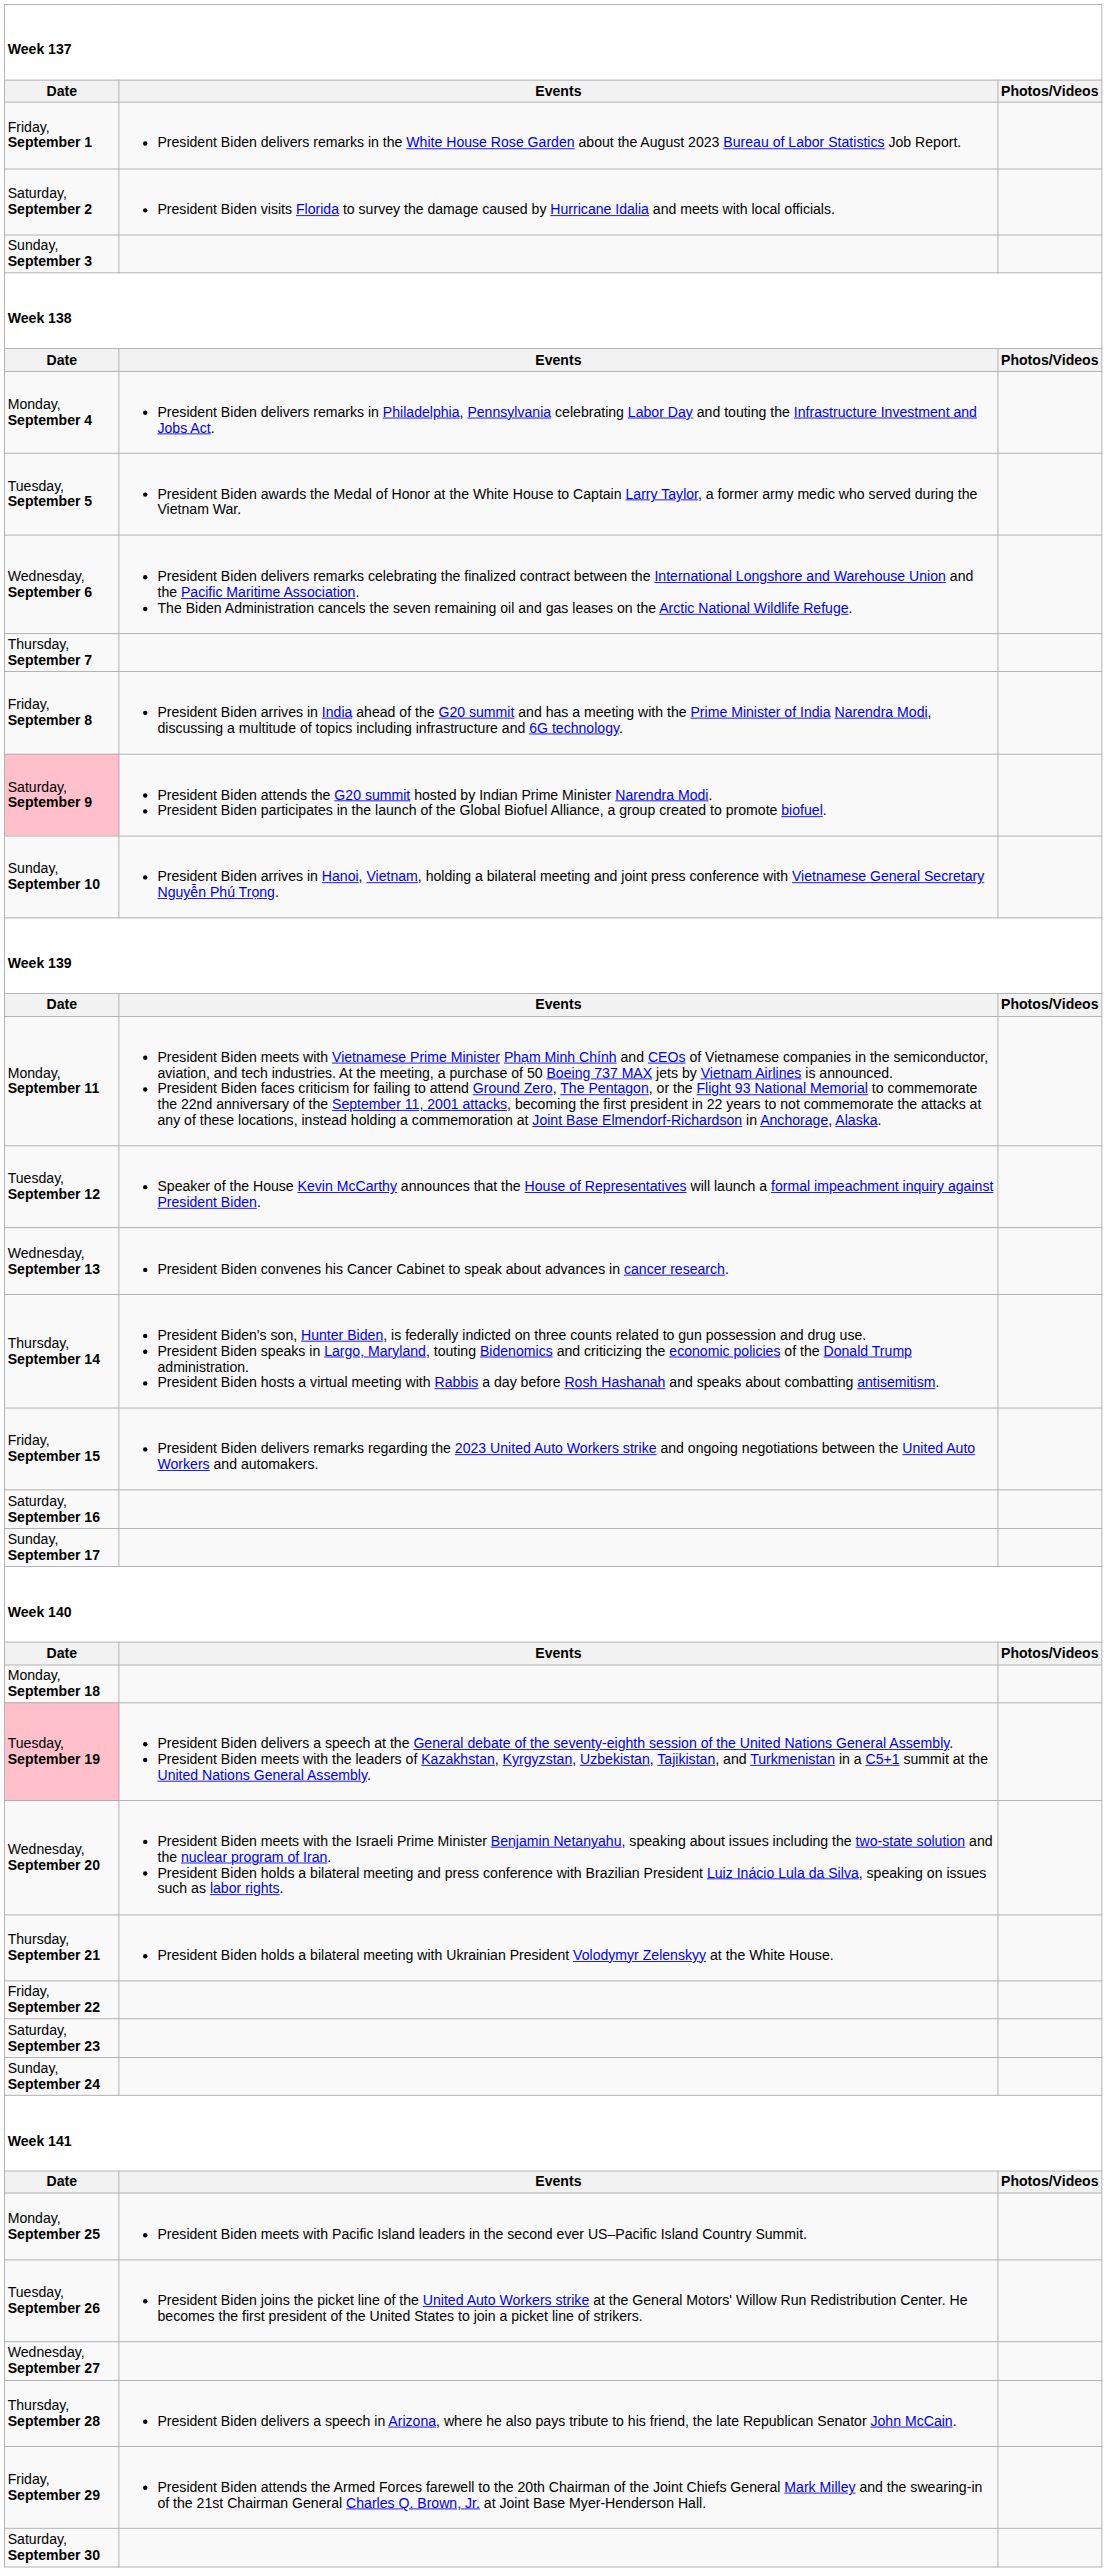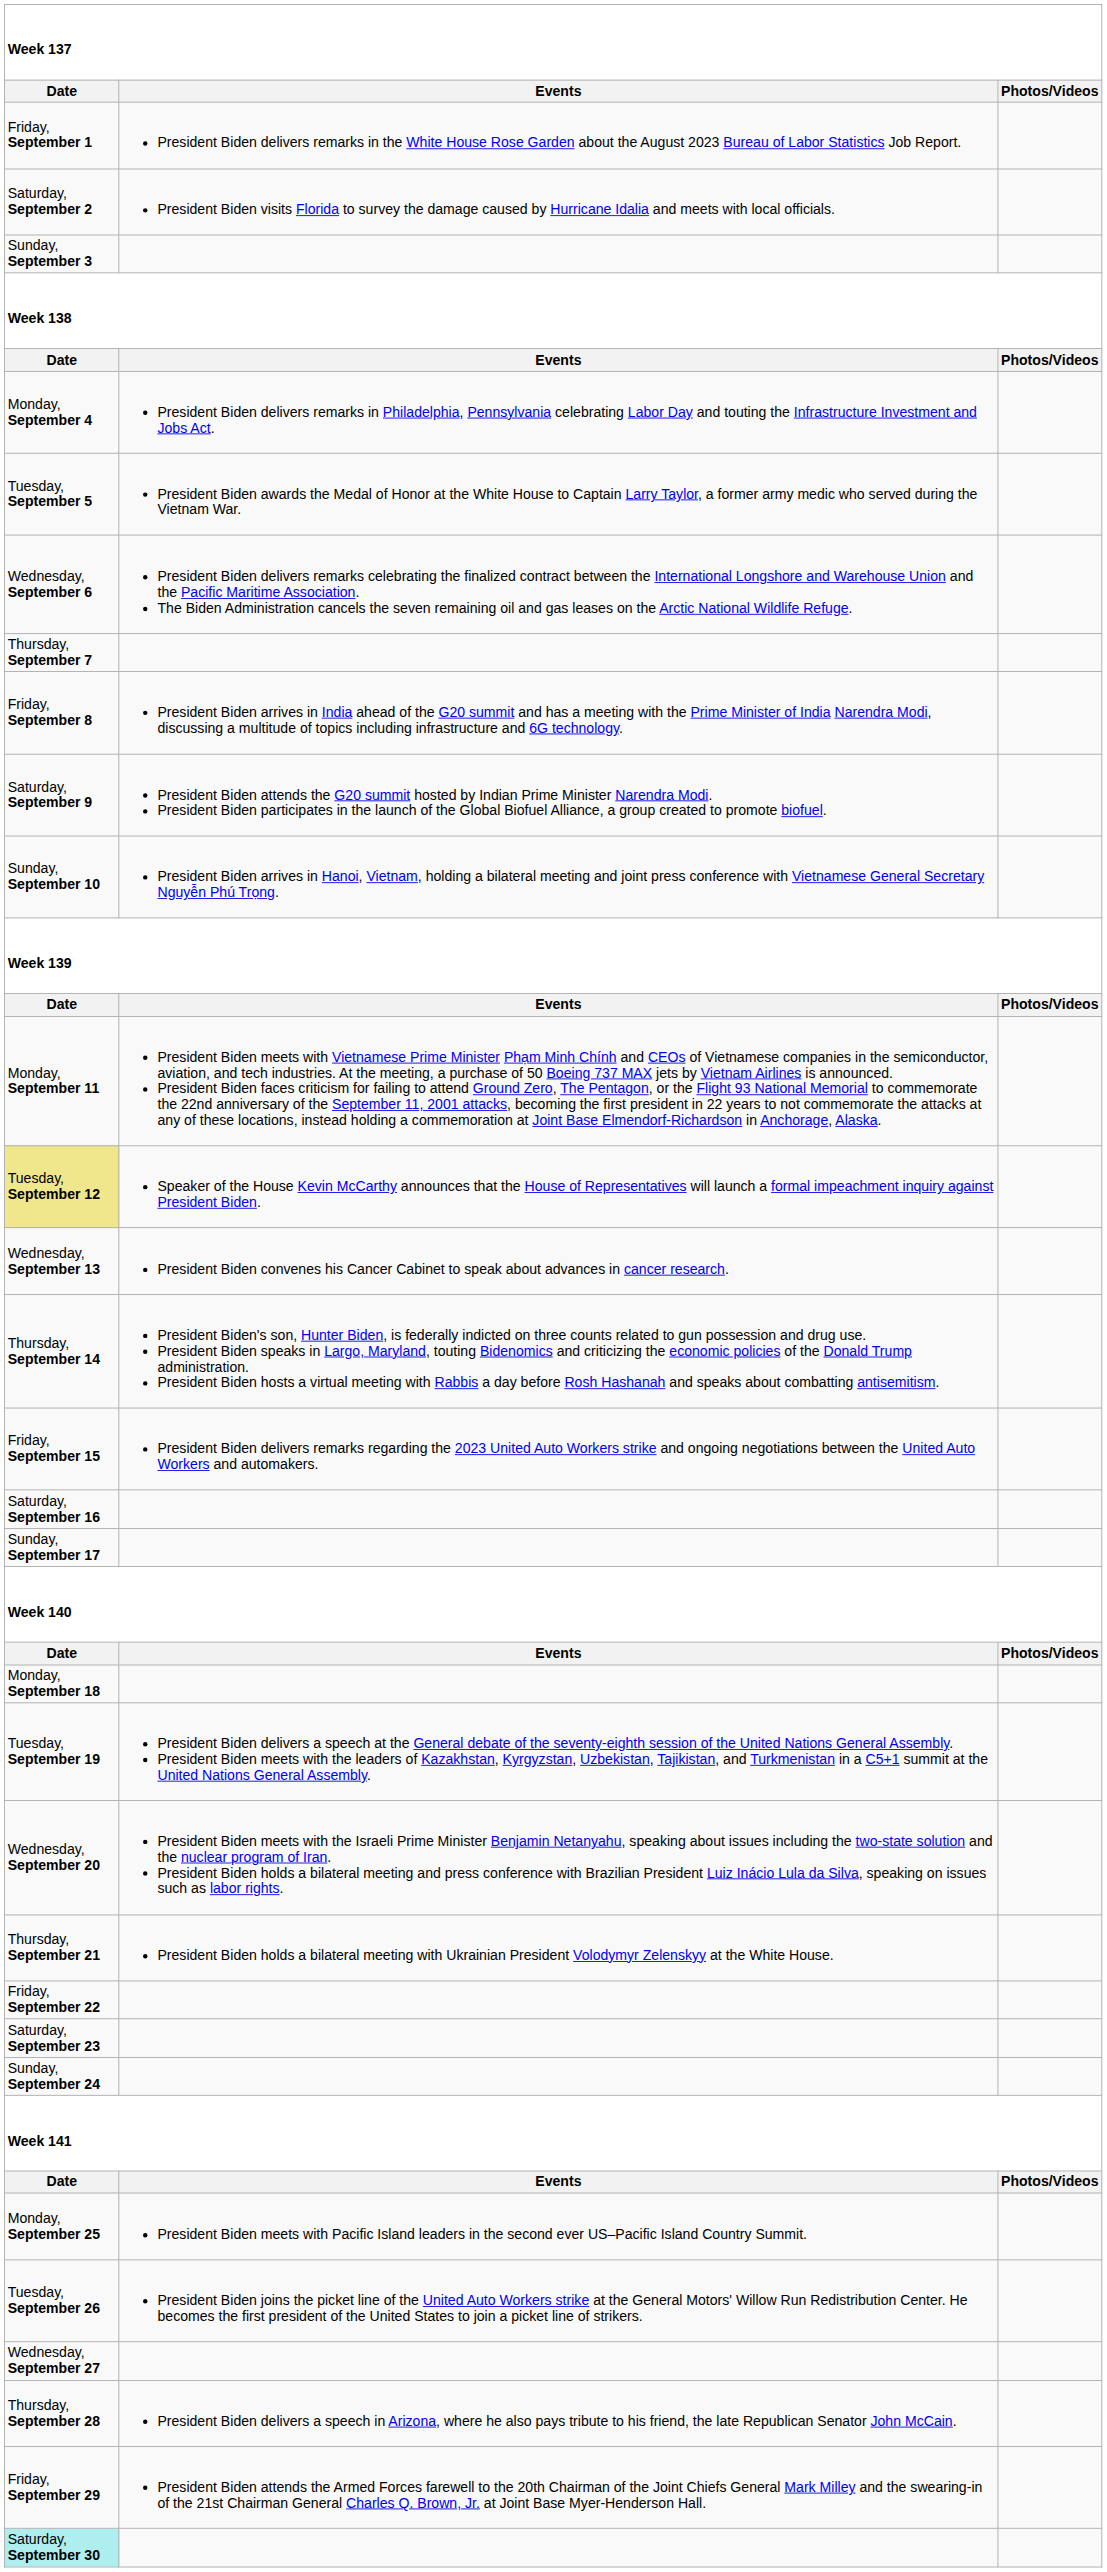Saturday, September 9 | column 1: pink background -> no background
Tuesday, September 12 | column 1: no background -> khaki background
Tuesday, September 19 | column 1: pink background -> no background
Saturday, September 30 | column 1: no background -> paleturquoise background
